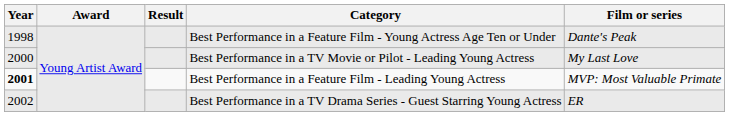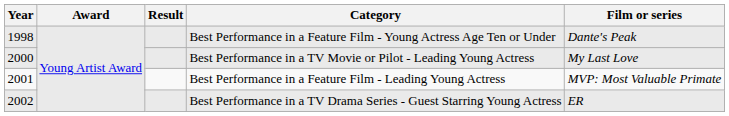Best Performance in a Feature Film - Leading Young Actress | Year: bold -> normal
